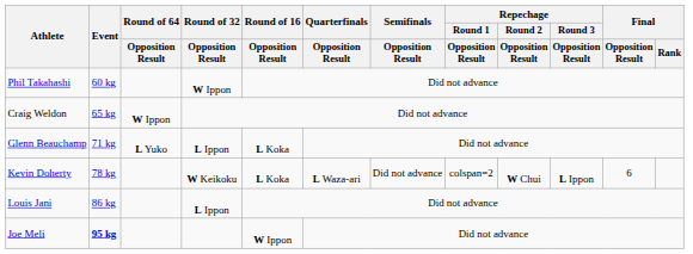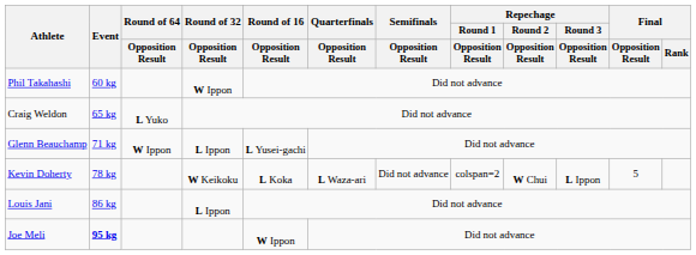Craig Weldon | Round of 64 / Opposition Result: W Ippon -> L Yuko
Glenn Beauchamp | Round of 64 / Opposition Result: L Yuko -> W Ippon
Glenn Beauchamp | Round of 16 / Opposition Result: L Koka -> L Yusei-gachi
Kevin Doherty | Final / Opposition Result: 6 -> 5
